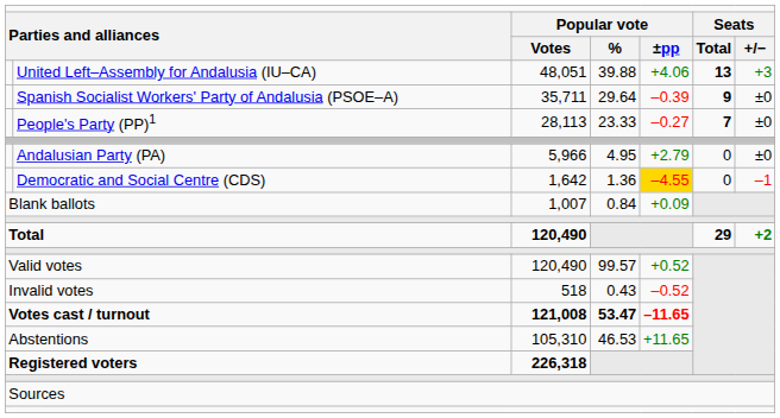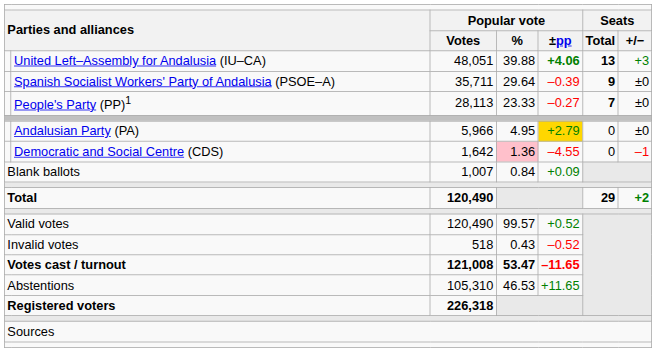United Left–Assembly for Andalusia (IU–CA) | column 5: normal -> bold
Andalusian Party (PA) | column 5: no background -> gold background
Democratic and Social Centre (CDS) | column 4: no background -> pink background
Democratic and Social Centre (CDS) | column 5: gold background -> no background
